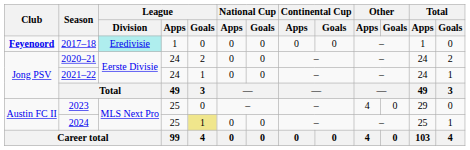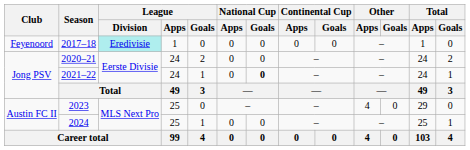2017–18 | Club: bold -> normal
2021–22 | National Cup / Goals: normal -> bold
2024 | League / Goals: khaki background -> no background
